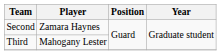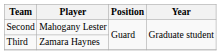Second | Player: Zamara Haynes -> Mahogany Lester
Third | Player: Mahogany Lester -> Zamara Haynes
